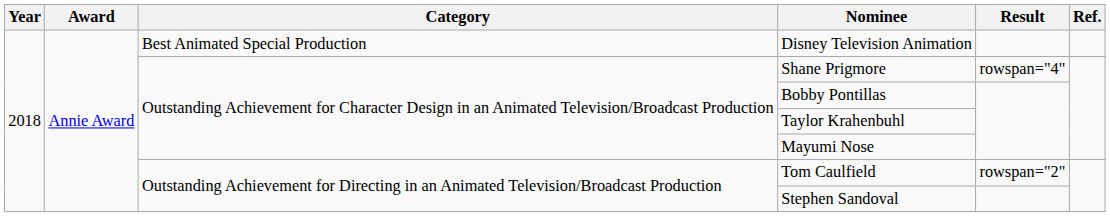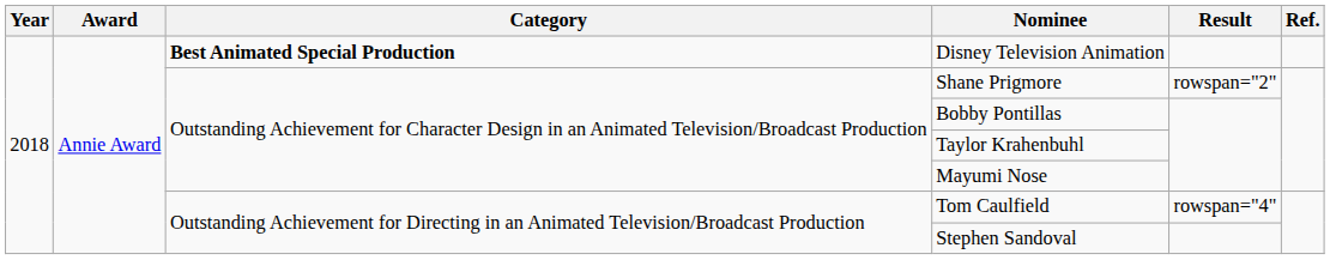Disney Television Animation | Category: normal -> bold
Shane Prigmore | Result: rowspan="4" -> rowspan="2"
Tom Caulfield | Result: rowspan="2" -> rowspan="4"
